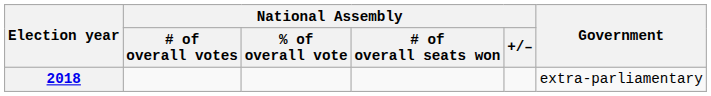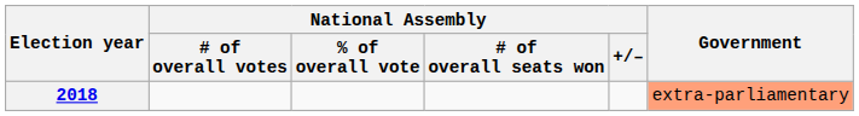2018 | Government: no background -> lightsalmon background
